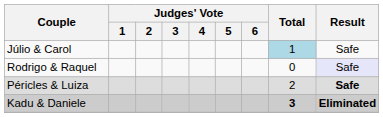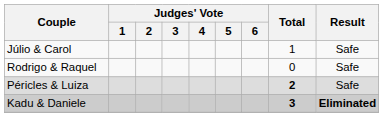Júlio & Carol | Total: lightblue background -> no background
Rodrigo & Raquel | Result: lavender background -> no background
Péricles & Luiza | Total: normal -> bold
Péricles & Luiza | Result: bold -> normal
